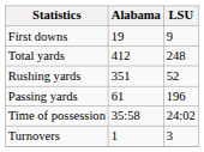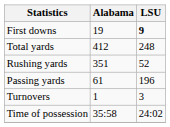First downs | LSU: normal -> bold
rows swapped: Turnovers <-> Time of possession
